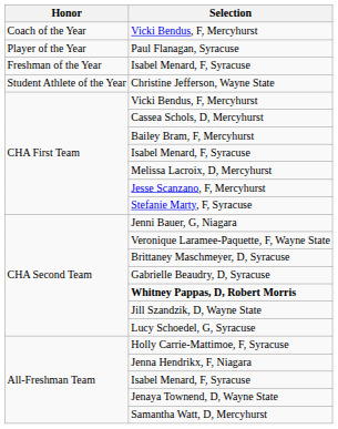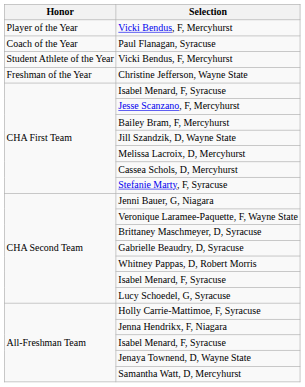row 2 | Honor: Coach of the Year -> Player of the Year
row 3 | Honor: Player of the Year -> Coach of the Year
row 4 | Honor: Freshman of the Year -> Student Athlete of the Year
row 4 | Selection: Isabel Menard, F, Syracuse -> Vicki Bendus, F, Mercyhurst
row 5 | Honor: Student Athlete of the Year -> Freshman of the Year
row 6 | Selection: Vicki Bendus, F, Mercyhurst -> Isabel Menard, F, Syracuse
row 7 | Selection: Cassea Schols, D, Mercyhurst -> Jesse Scanzano, F, Mercyhurst
row 9 | Selection: Isabel Menard, F, Syracuse -> Jill Szandzik, D, Wayne State
row 11 | Selection: Jesse Scanzano, F, Mercyhurst -> Cassea Schols, D, Mercyhurst
row 17 | Selection: bold -> normal
row 18 | Selection: Jill Szandzik, D, Wayne State -> Isabel Menard, F, Syracuse
